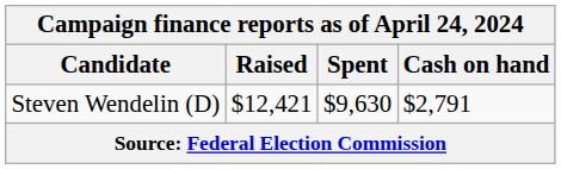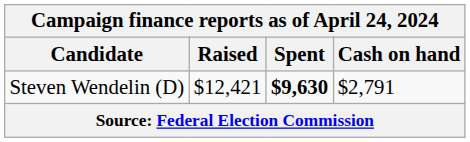Steven Wendelin (D) | Spent: normal -> bold
